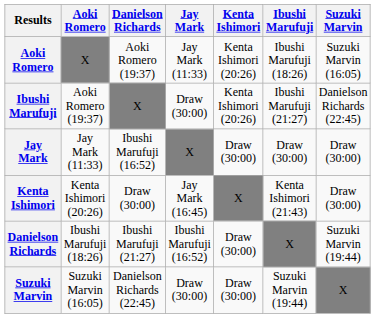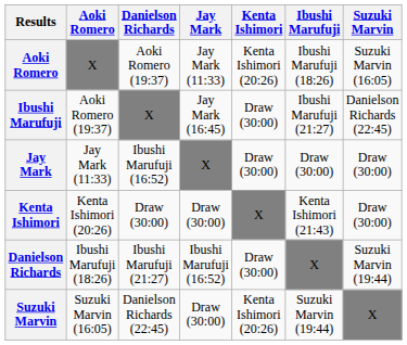row 3 | Jay Mark: Draw (30:00) -> Jay Mark (16:45)
row 3 | Kenta Ishimori: Kenta Ishimori (20:26) -> Draw (30:00)
row 5 | Jay Mark: Jay Mark (16:45) -> Draw (30:00)
row 7 | Kenta Ishimori: Draw (30:00) -> Kenta Ishimori (20:26)
